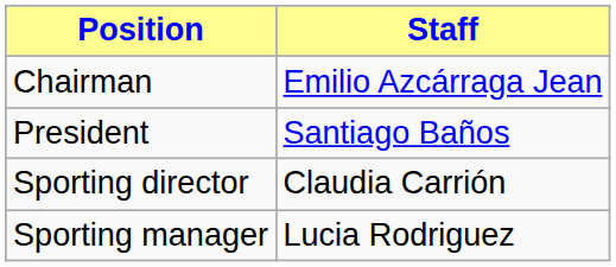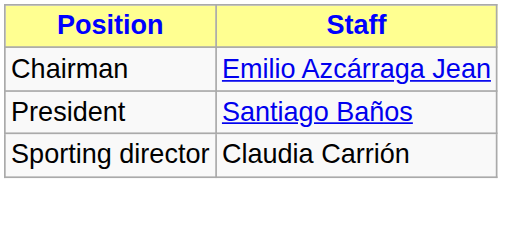- row: Sporting manager | Lucia Rodriguez
